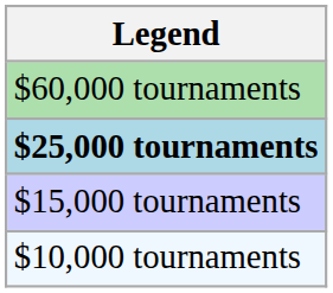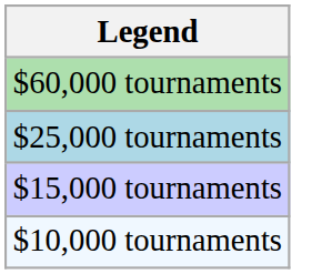row 3 | column 1: bold -> normal
